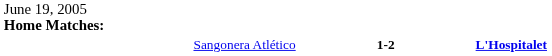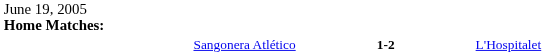Sangonera Atlético | column 3: bold -> normal
